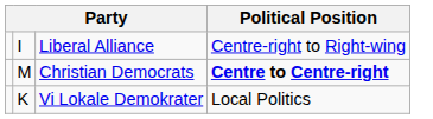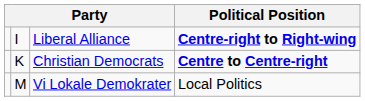Liberal Alliance | Political Position: normal -> bold
Christian Democrats | column 2: M -> K
Vi Lokale Demokrater | column 2: K -> M
